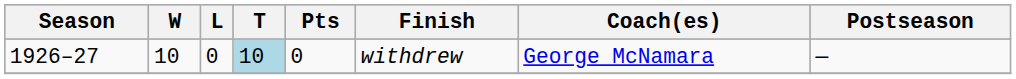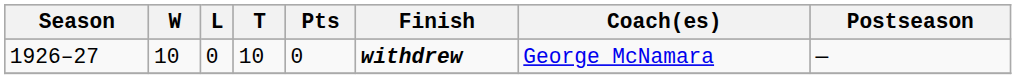1926–27 | T: lightblue background -> no background
1926–27 | Finish: normal -> bold
